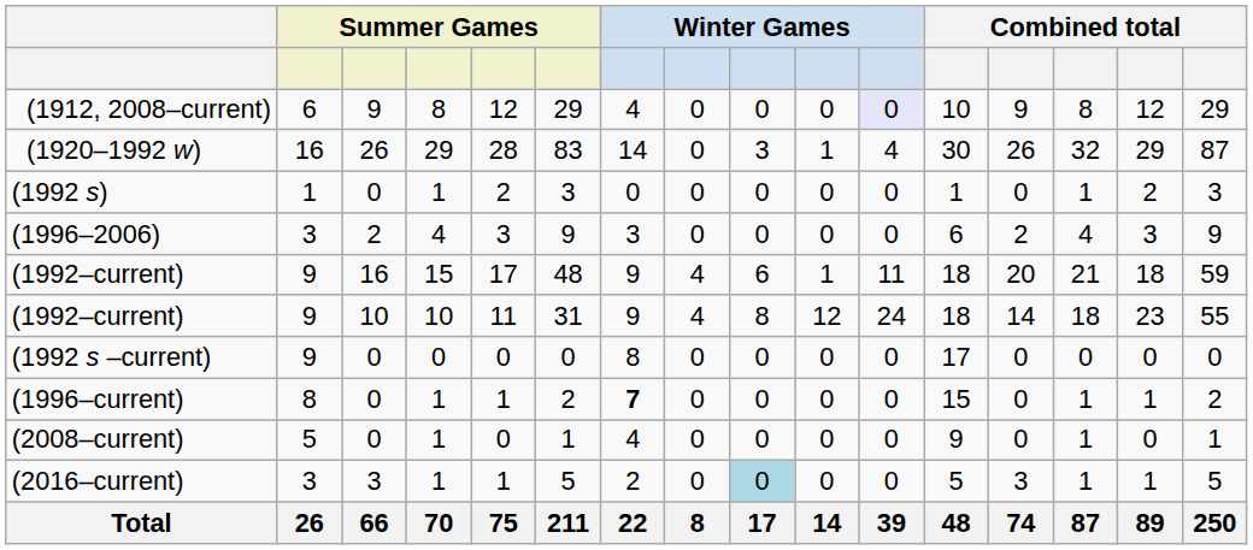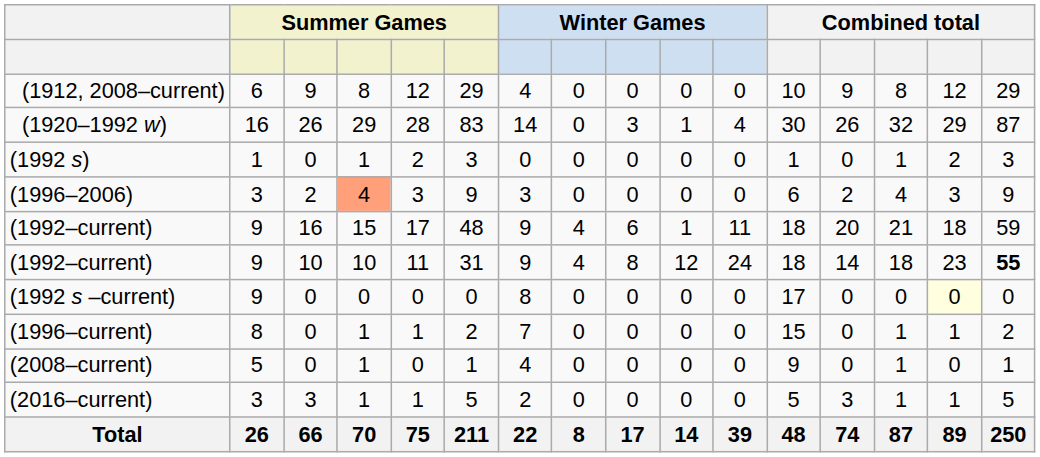(1912, 2008–current) | column 11: lavender background -> no background
(1996–2006) | column 4: no background -> lightsalmon background
(1992–current) / 10 | column 16: normal -> bold
(1992 s –current) | column 15: no background -> lightyellow background
(1996–current) | column 7: bold -> normal
(2016–current) | column 9: lightblue background -> no background
